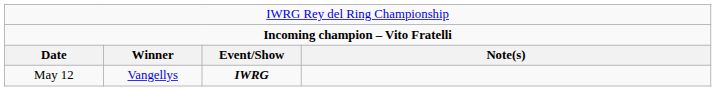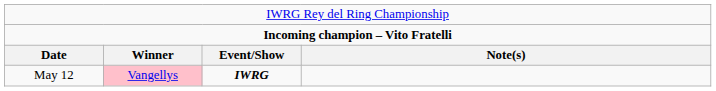May 12 | column 2: no background -> pink background
